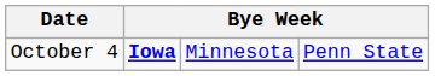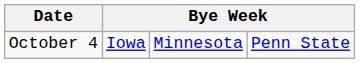October 4 | column 2: bold -> normal
